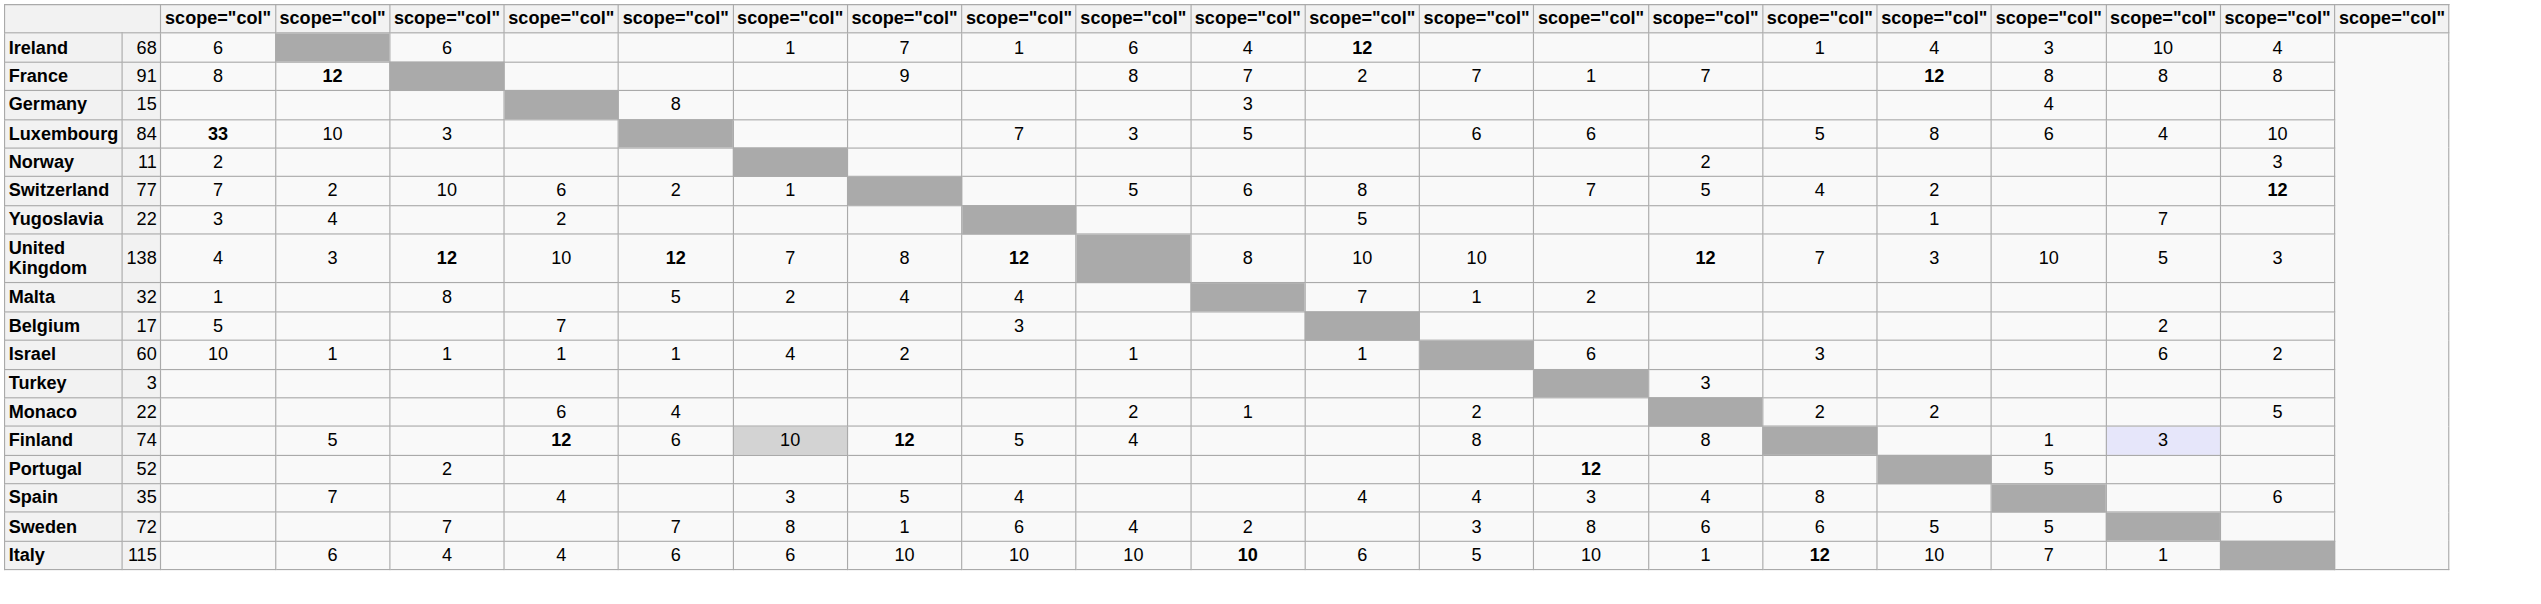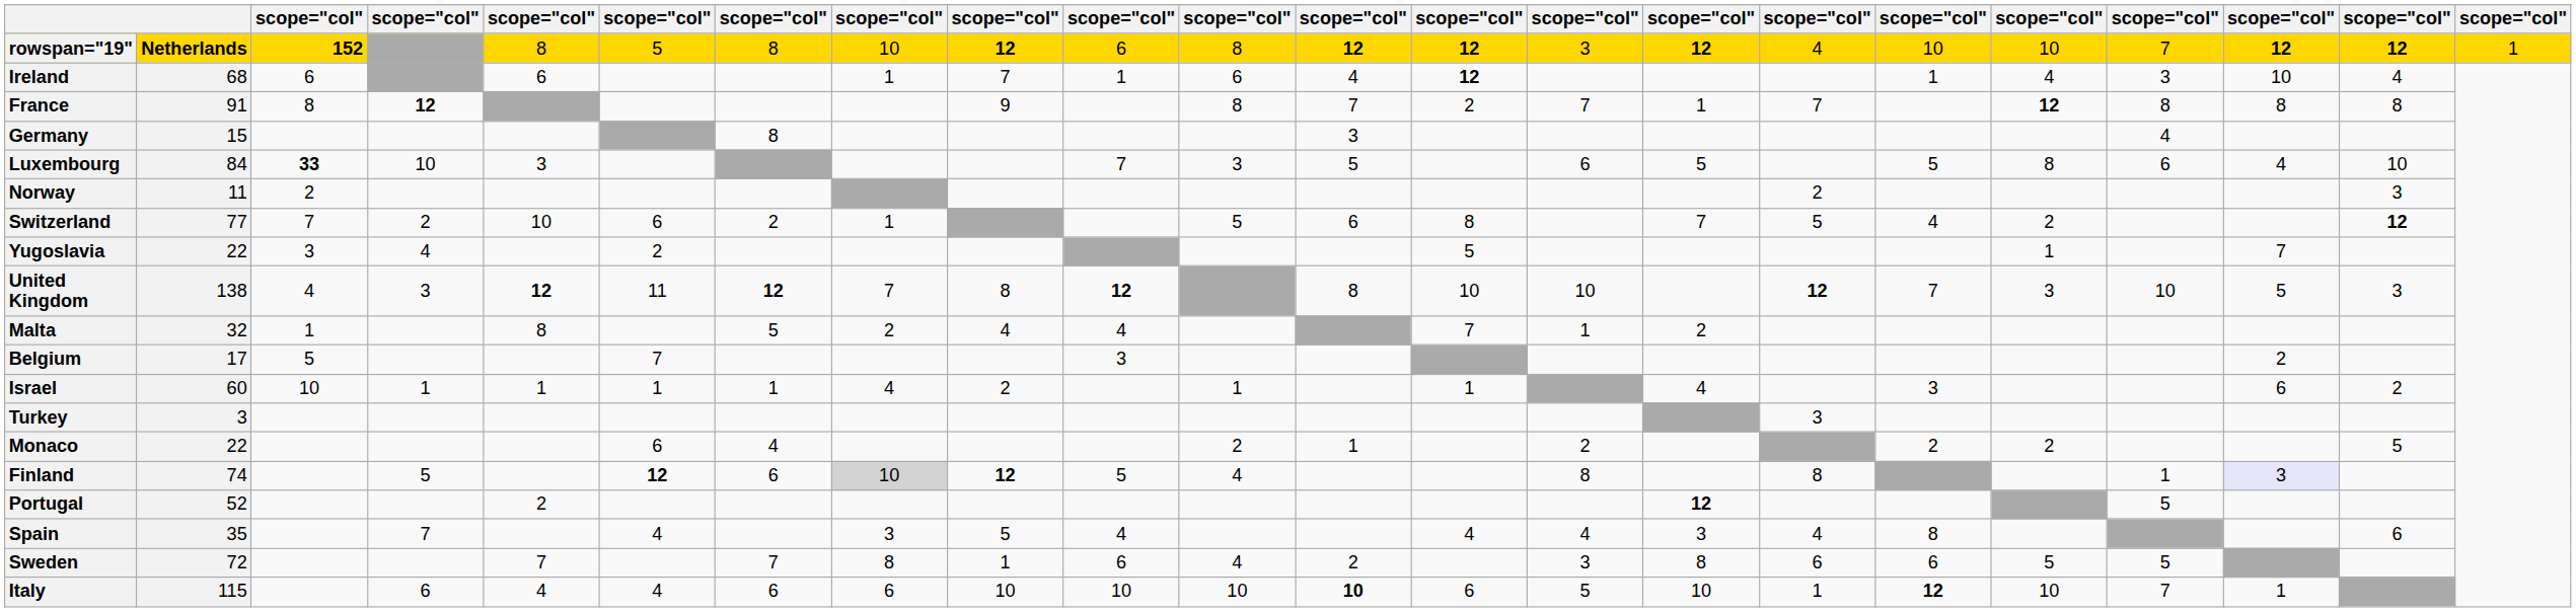+ row: rowspan="19" | Netherlands | 152 | 8 | 5 | 8 | 10 | 12 | 6 | 8 | 12 | 12 | 3 | 12 | 4 | 10 | 10 | 7 | 12 | 12 | 1
Luxembourg | column 15: 6 -> 5
United Kingdom | column 6: 10 -> 11
Israel | column 15: 6 -> 4
